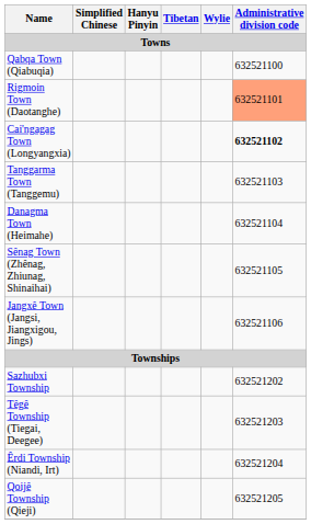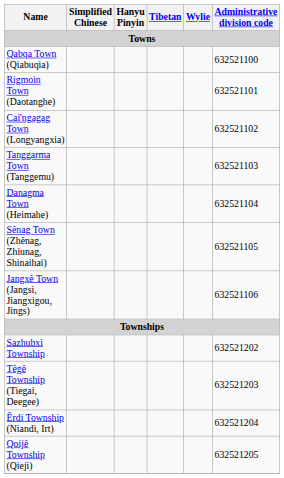Rigmoin Town (Daotanghe) | Administrative division code: lightsalmon background -> no background
Cai'ngagag Town (Longyangxia) | Administrative division code: bold -> normal
